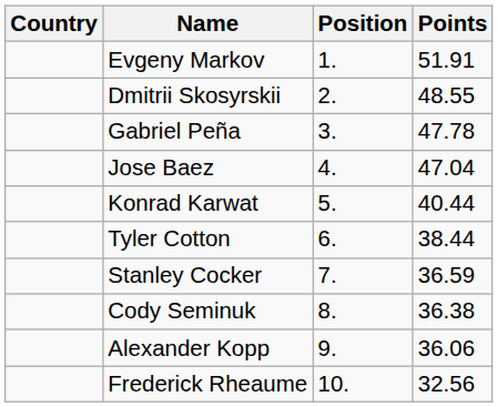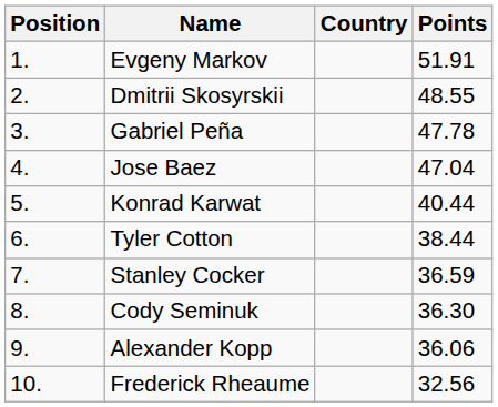columns swapped: Position <-> Country
Cody Seminuk | Points: 36.38 -> 36.30
